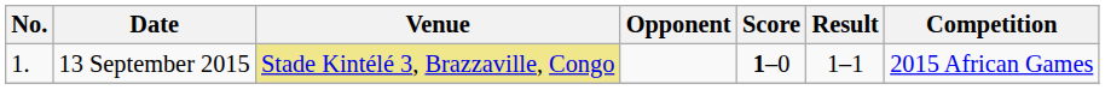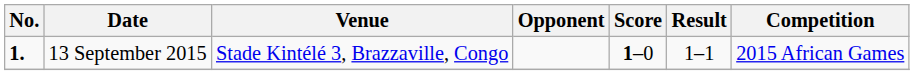13 September 2015 | No.: normal -> bold
13 September 2015 | Venue: khaki background -> no background
